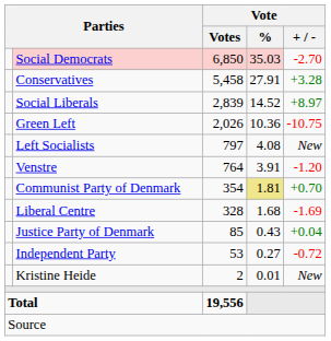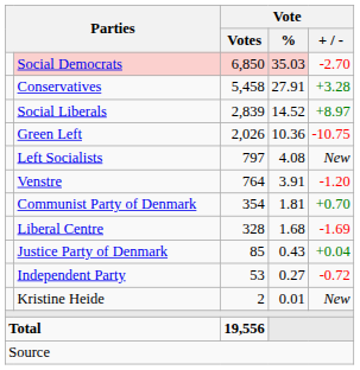Communist Party of Denmark | Vote / %: khaki background -> no background
